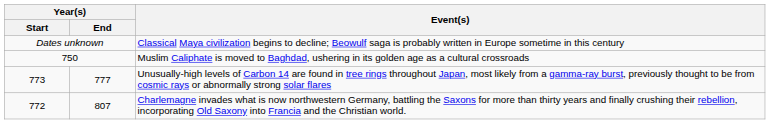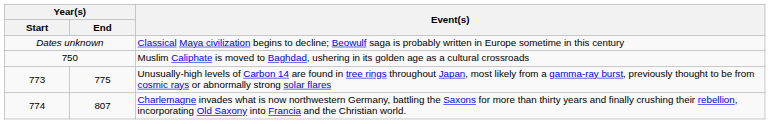row 5 | Year(s) / End: 777 -> 775
row 6 | Year(s) / Start: 772 -> 774
